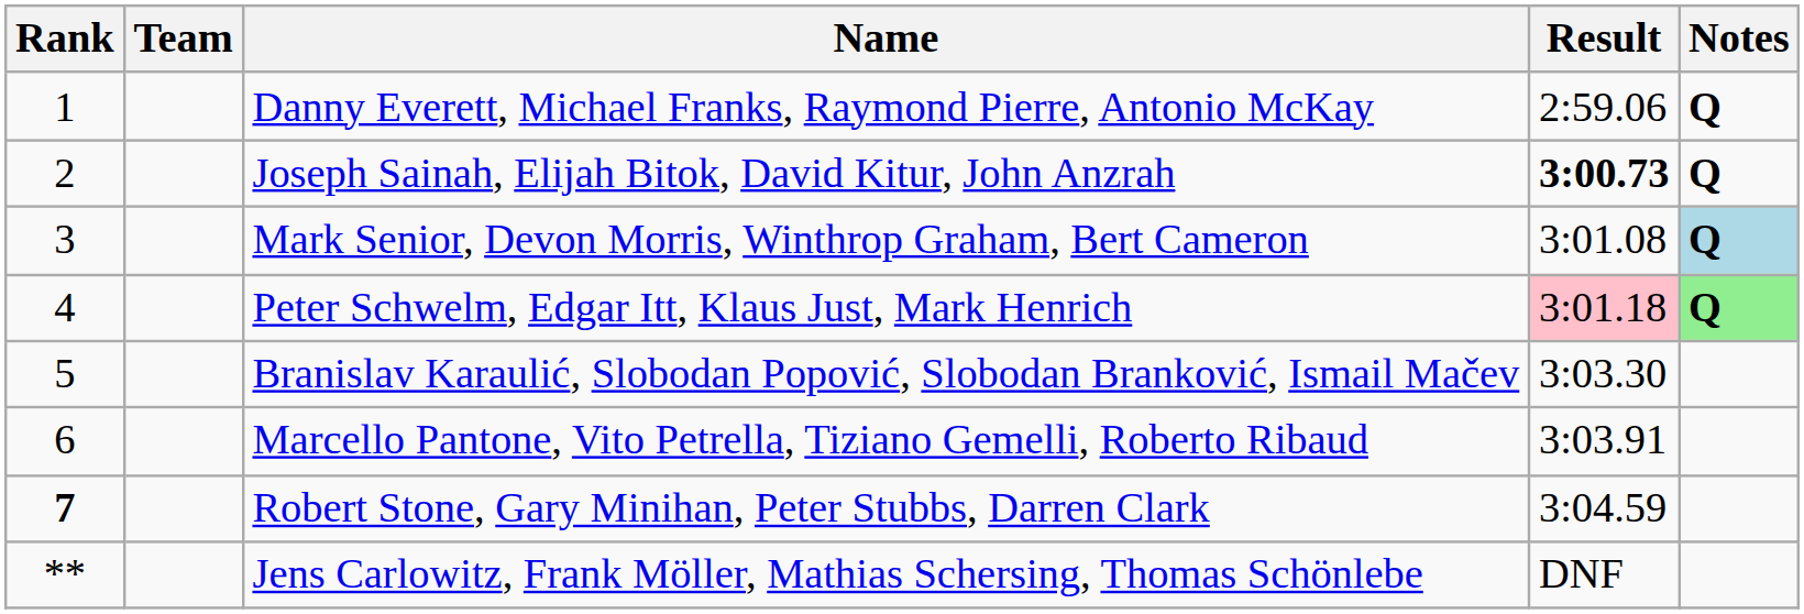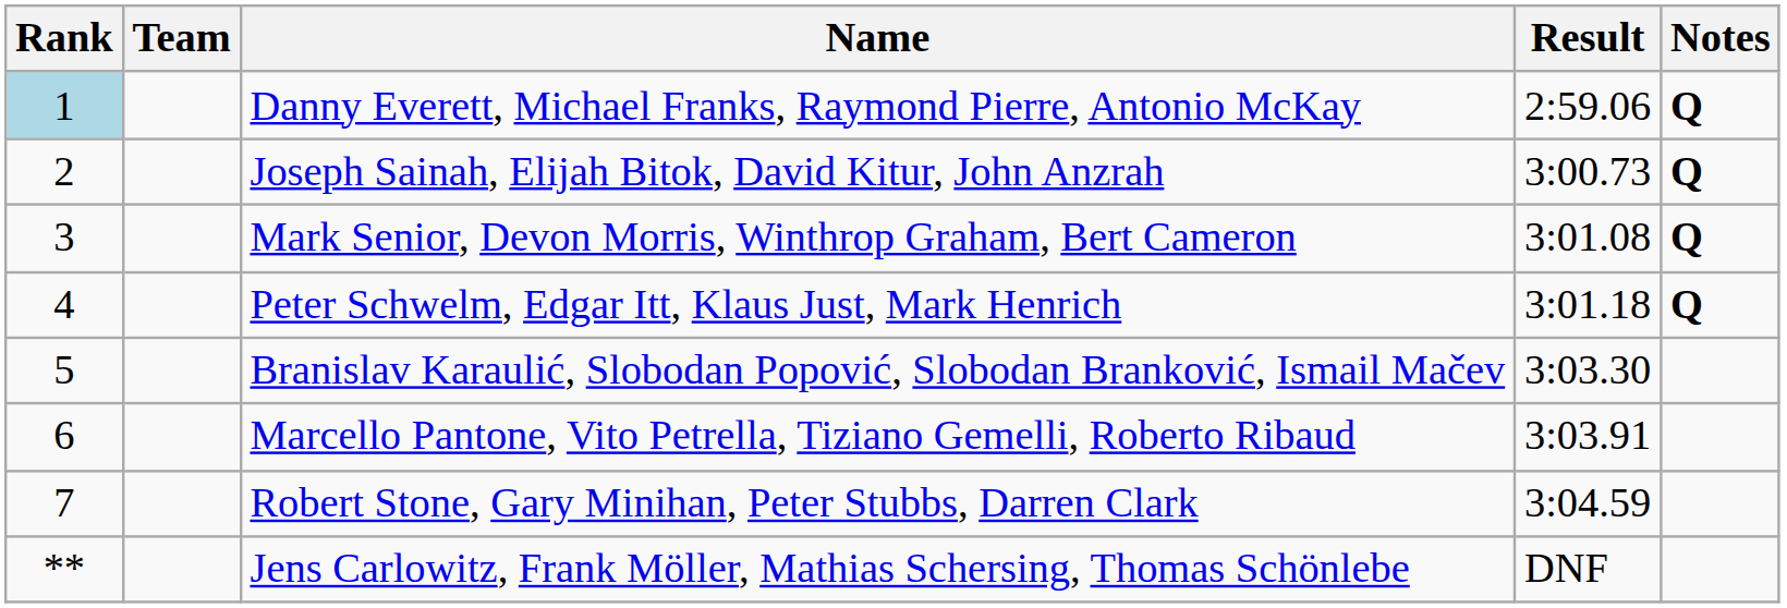Danny Everett, Michael Franks, Raymond Pierre, Antonio McKay | Rank: no background -> lightblue background
Joseph Sainah, Elijah Bitok, David Kitur, John Anzrah | Result: bold -> normal
Mark Senior, Devon Morris, Winthrop Graham, Bert Cameron | Notes: lightblue background -> no background
Peter Schwelm, Edgar Itt, Klaus Just, Mark Henrich | Result: pink background -> no background
Peter Schwelm, Edgar Itt, Klaus Just, Mark Henrich | Notes: lightgreen background -> no background
Robert Stone, Gary Minihan, Peter Stubbs, Darren Clark | Rank: bold -> normal
